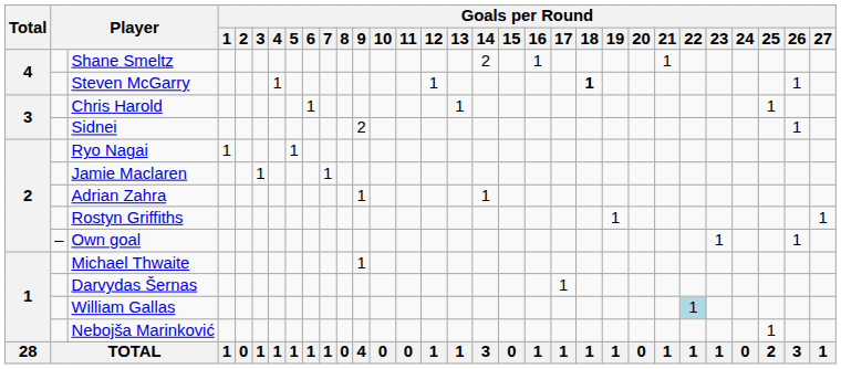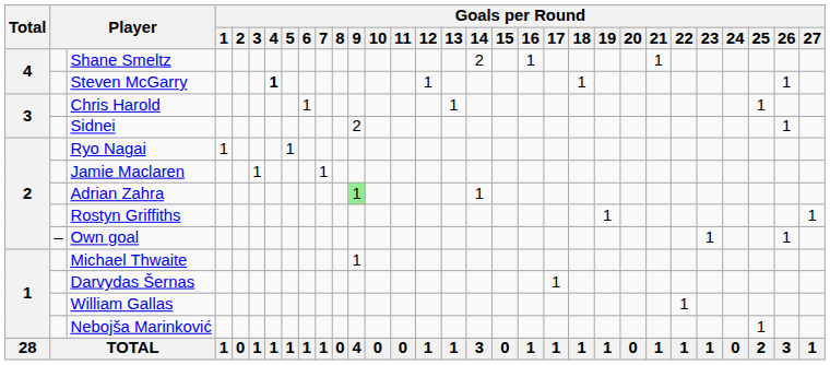Steven McGarry | Goals per Round / 4: normal -> bold
Steven McGarry | Goals per Round / 18: bold -> normal
Adrian Zahra | Goals per Round / 9: no background -> lightgreen background
William Gallas | Goals per Round / 22: lightblue background -> no background
